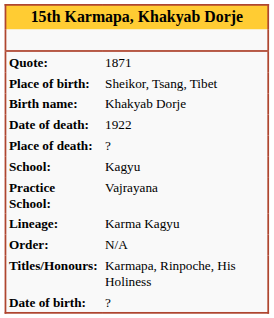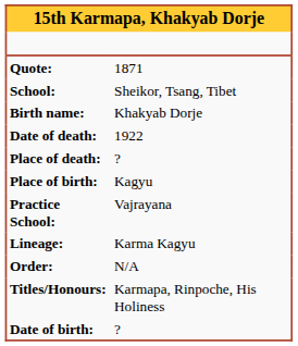row 3 | column 1: Place of birth: -> School:
row 7 | column 1: School: -> Place of birth:
